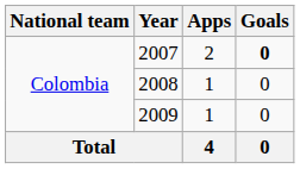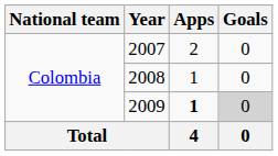2007 | Goals: bold -> normal
2009 | Apps: normal -> bold
2009 | Goals: no background -> lightgrey background
